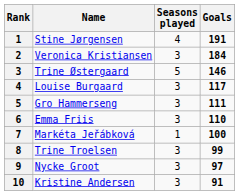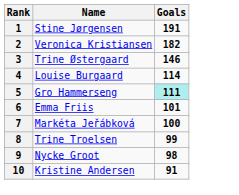- column: Seasons played | 4 | 3 | 5 | 3 | 3 | 3 | 1 | 3 | 3 | 3
Veronica Kristiansen | Goals: 184 -> 182
Louise Burgaard | Goals: 117 -> 114
Gro Hammerseng | Goals: no background -> paleturquoise background
Emma Friis | Goals: 110 -> 101
Nycke Groot | Goals: 97 -> 98
